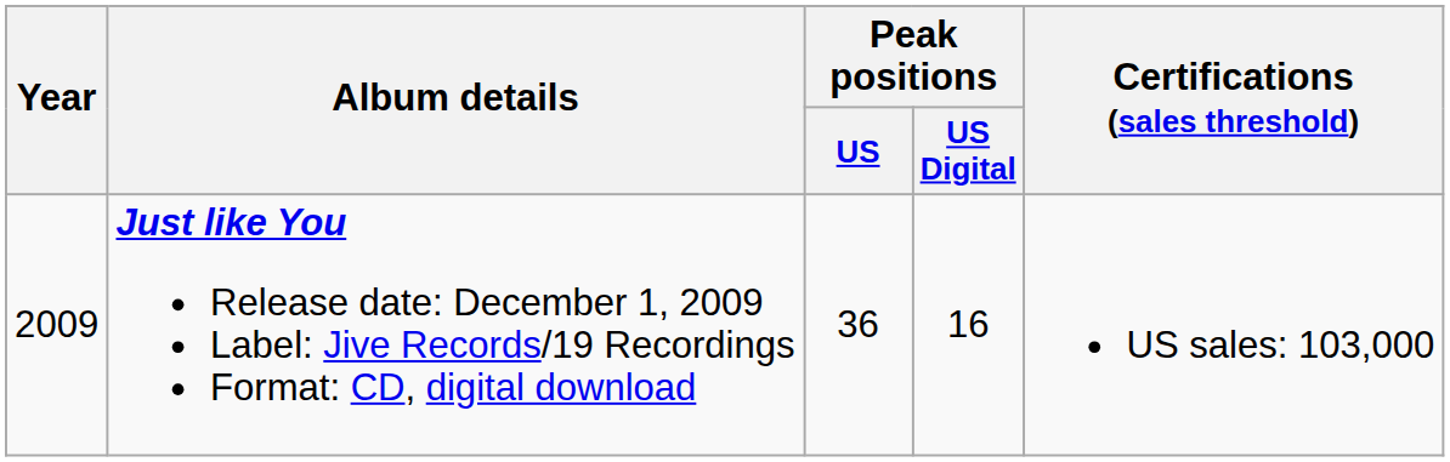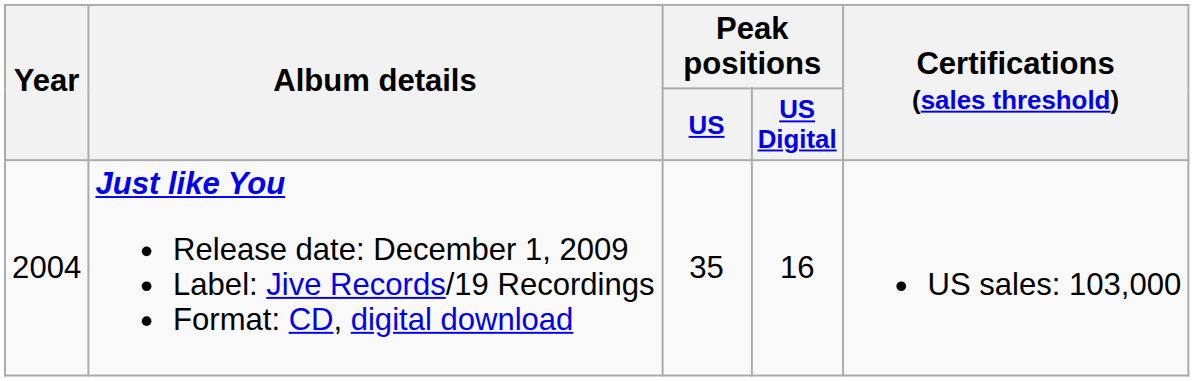row 3 | Year: 2009 -> 2004
row 3 | Peak positions / US: 36 -> 35
